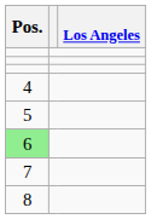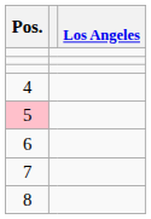5 | Pos.: no background -> pink background
6 | Pos.: lightgreen background -> no background
